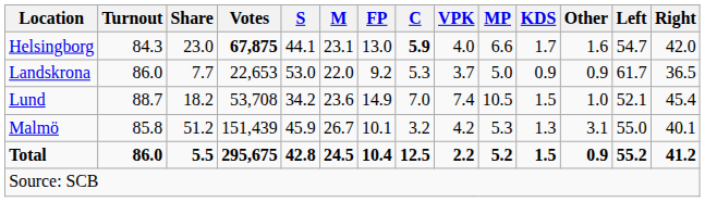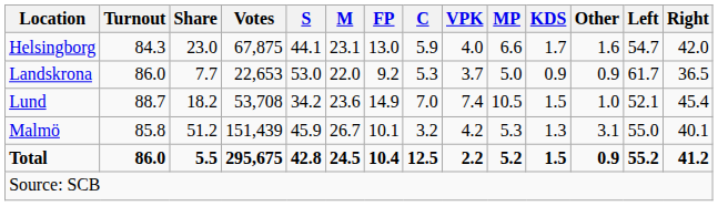Helsingborg | Votes: bold -> normal
Helsingborg | C: bold -> normal
